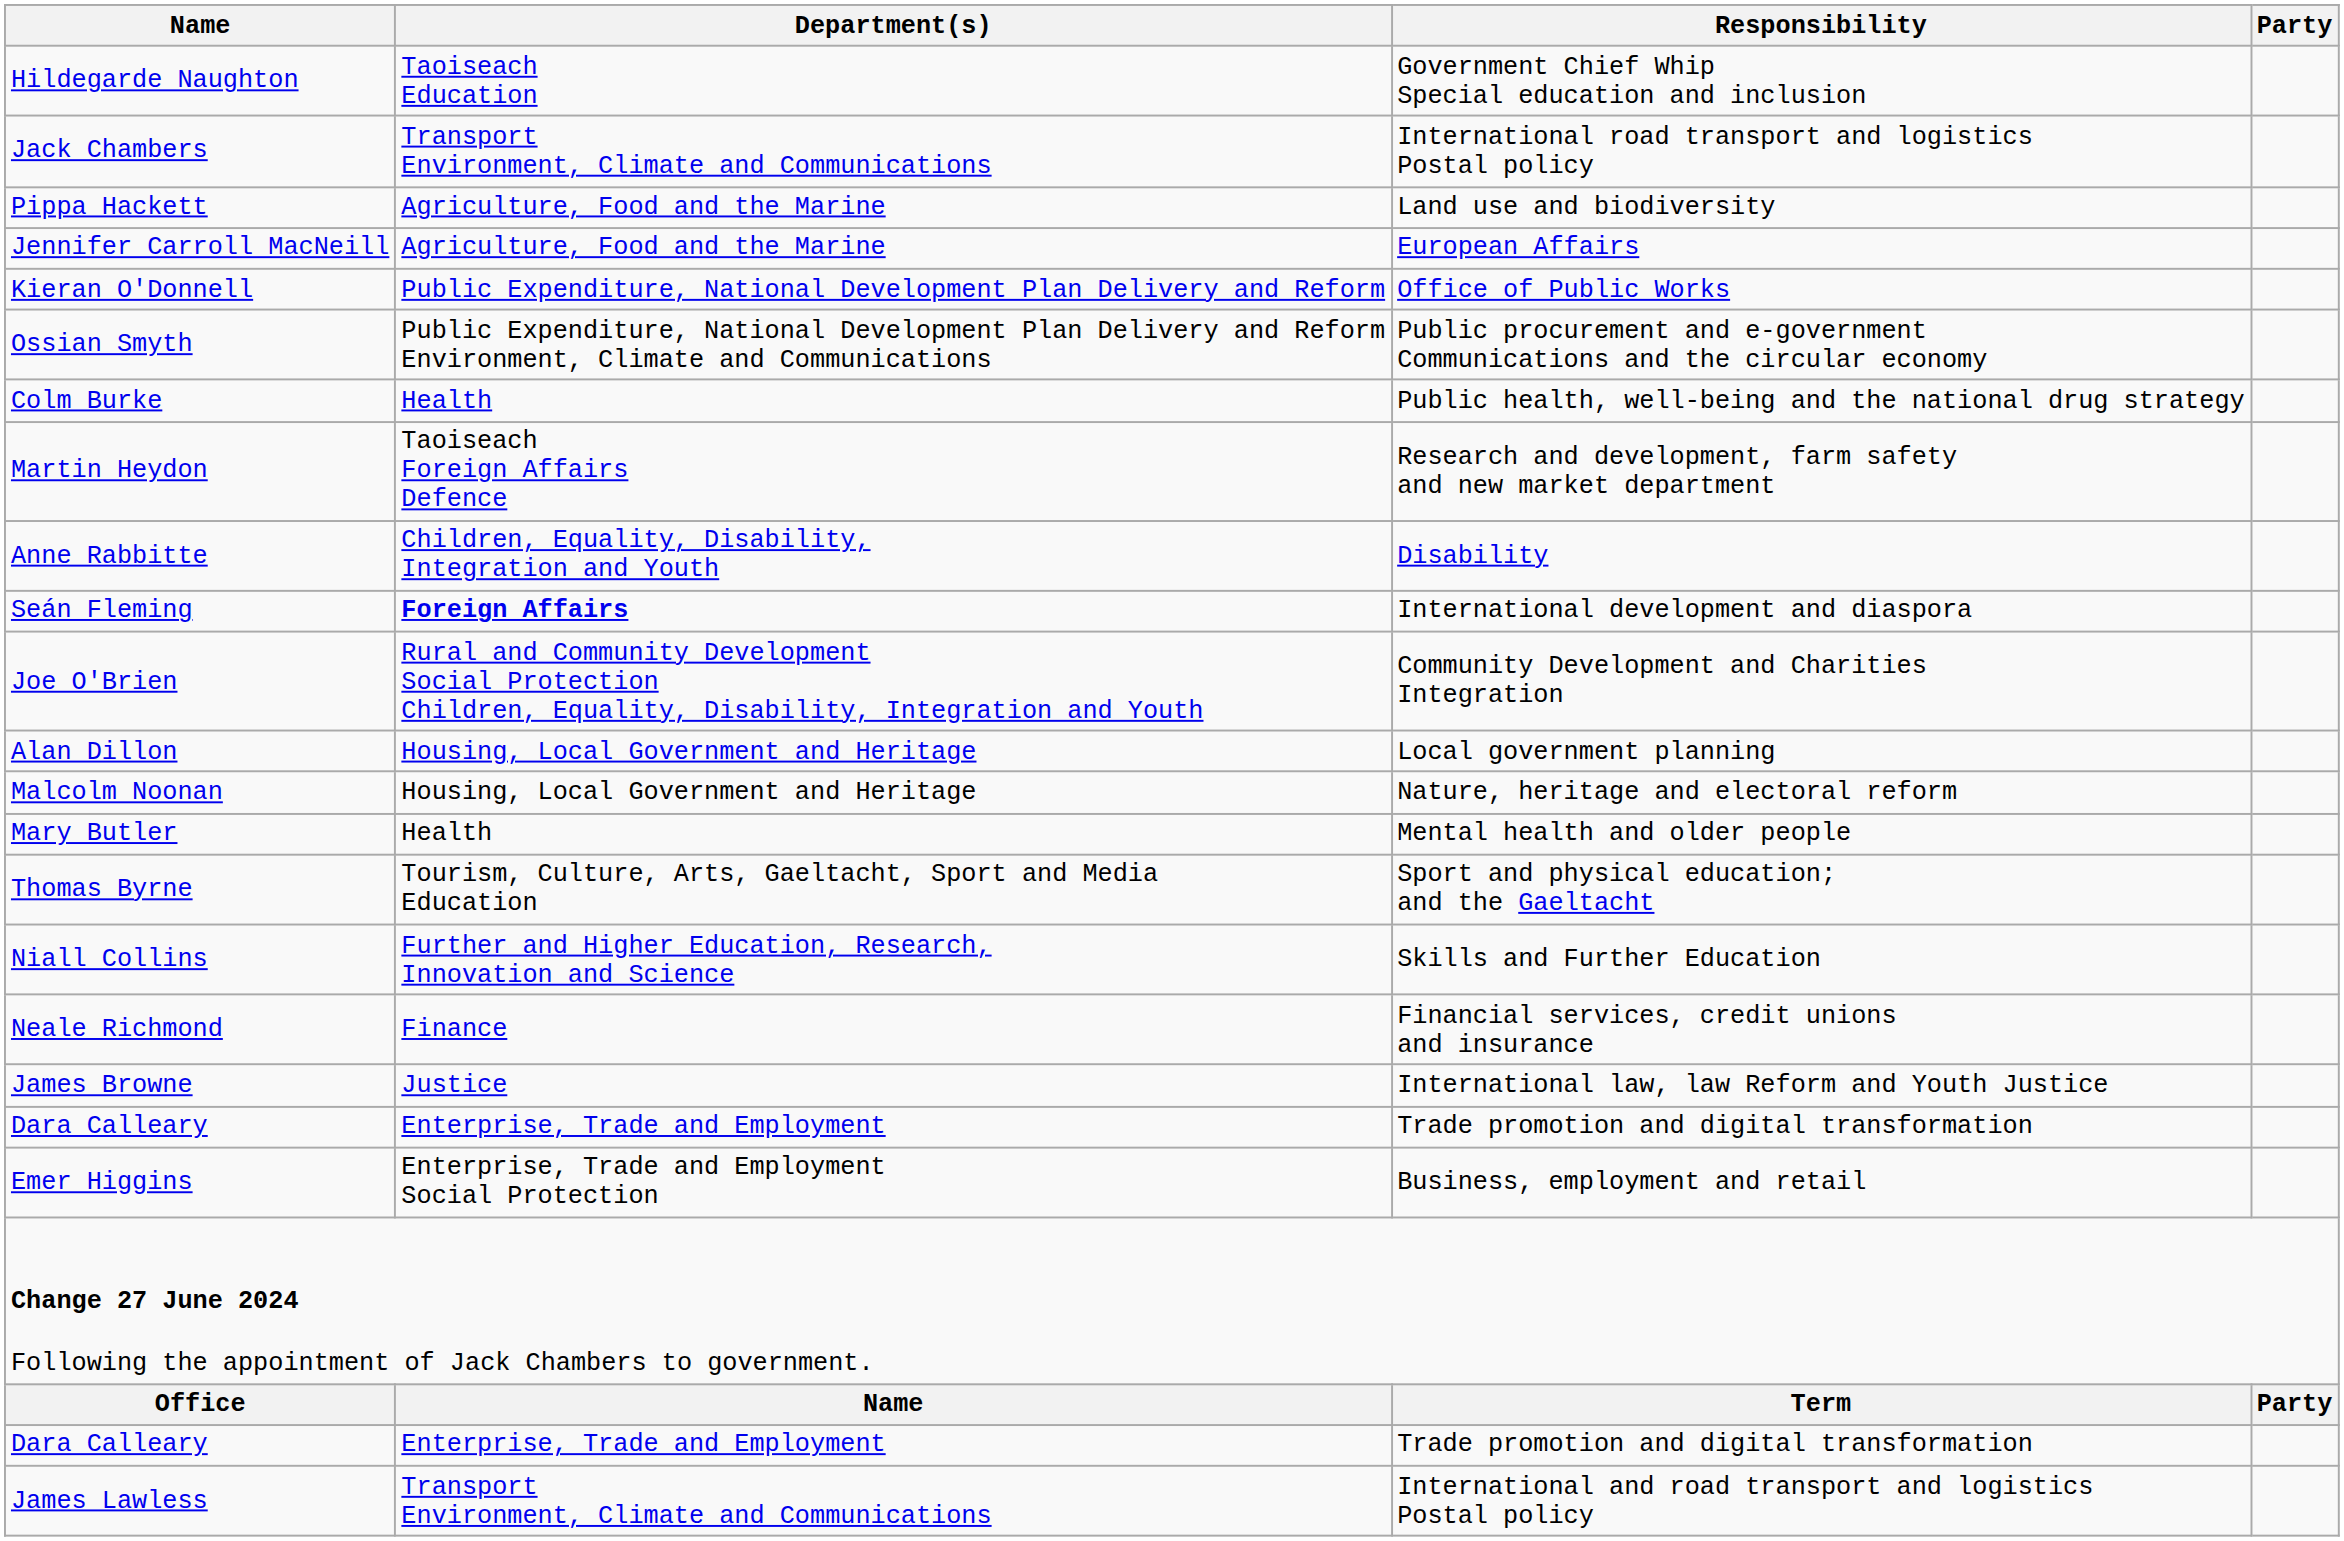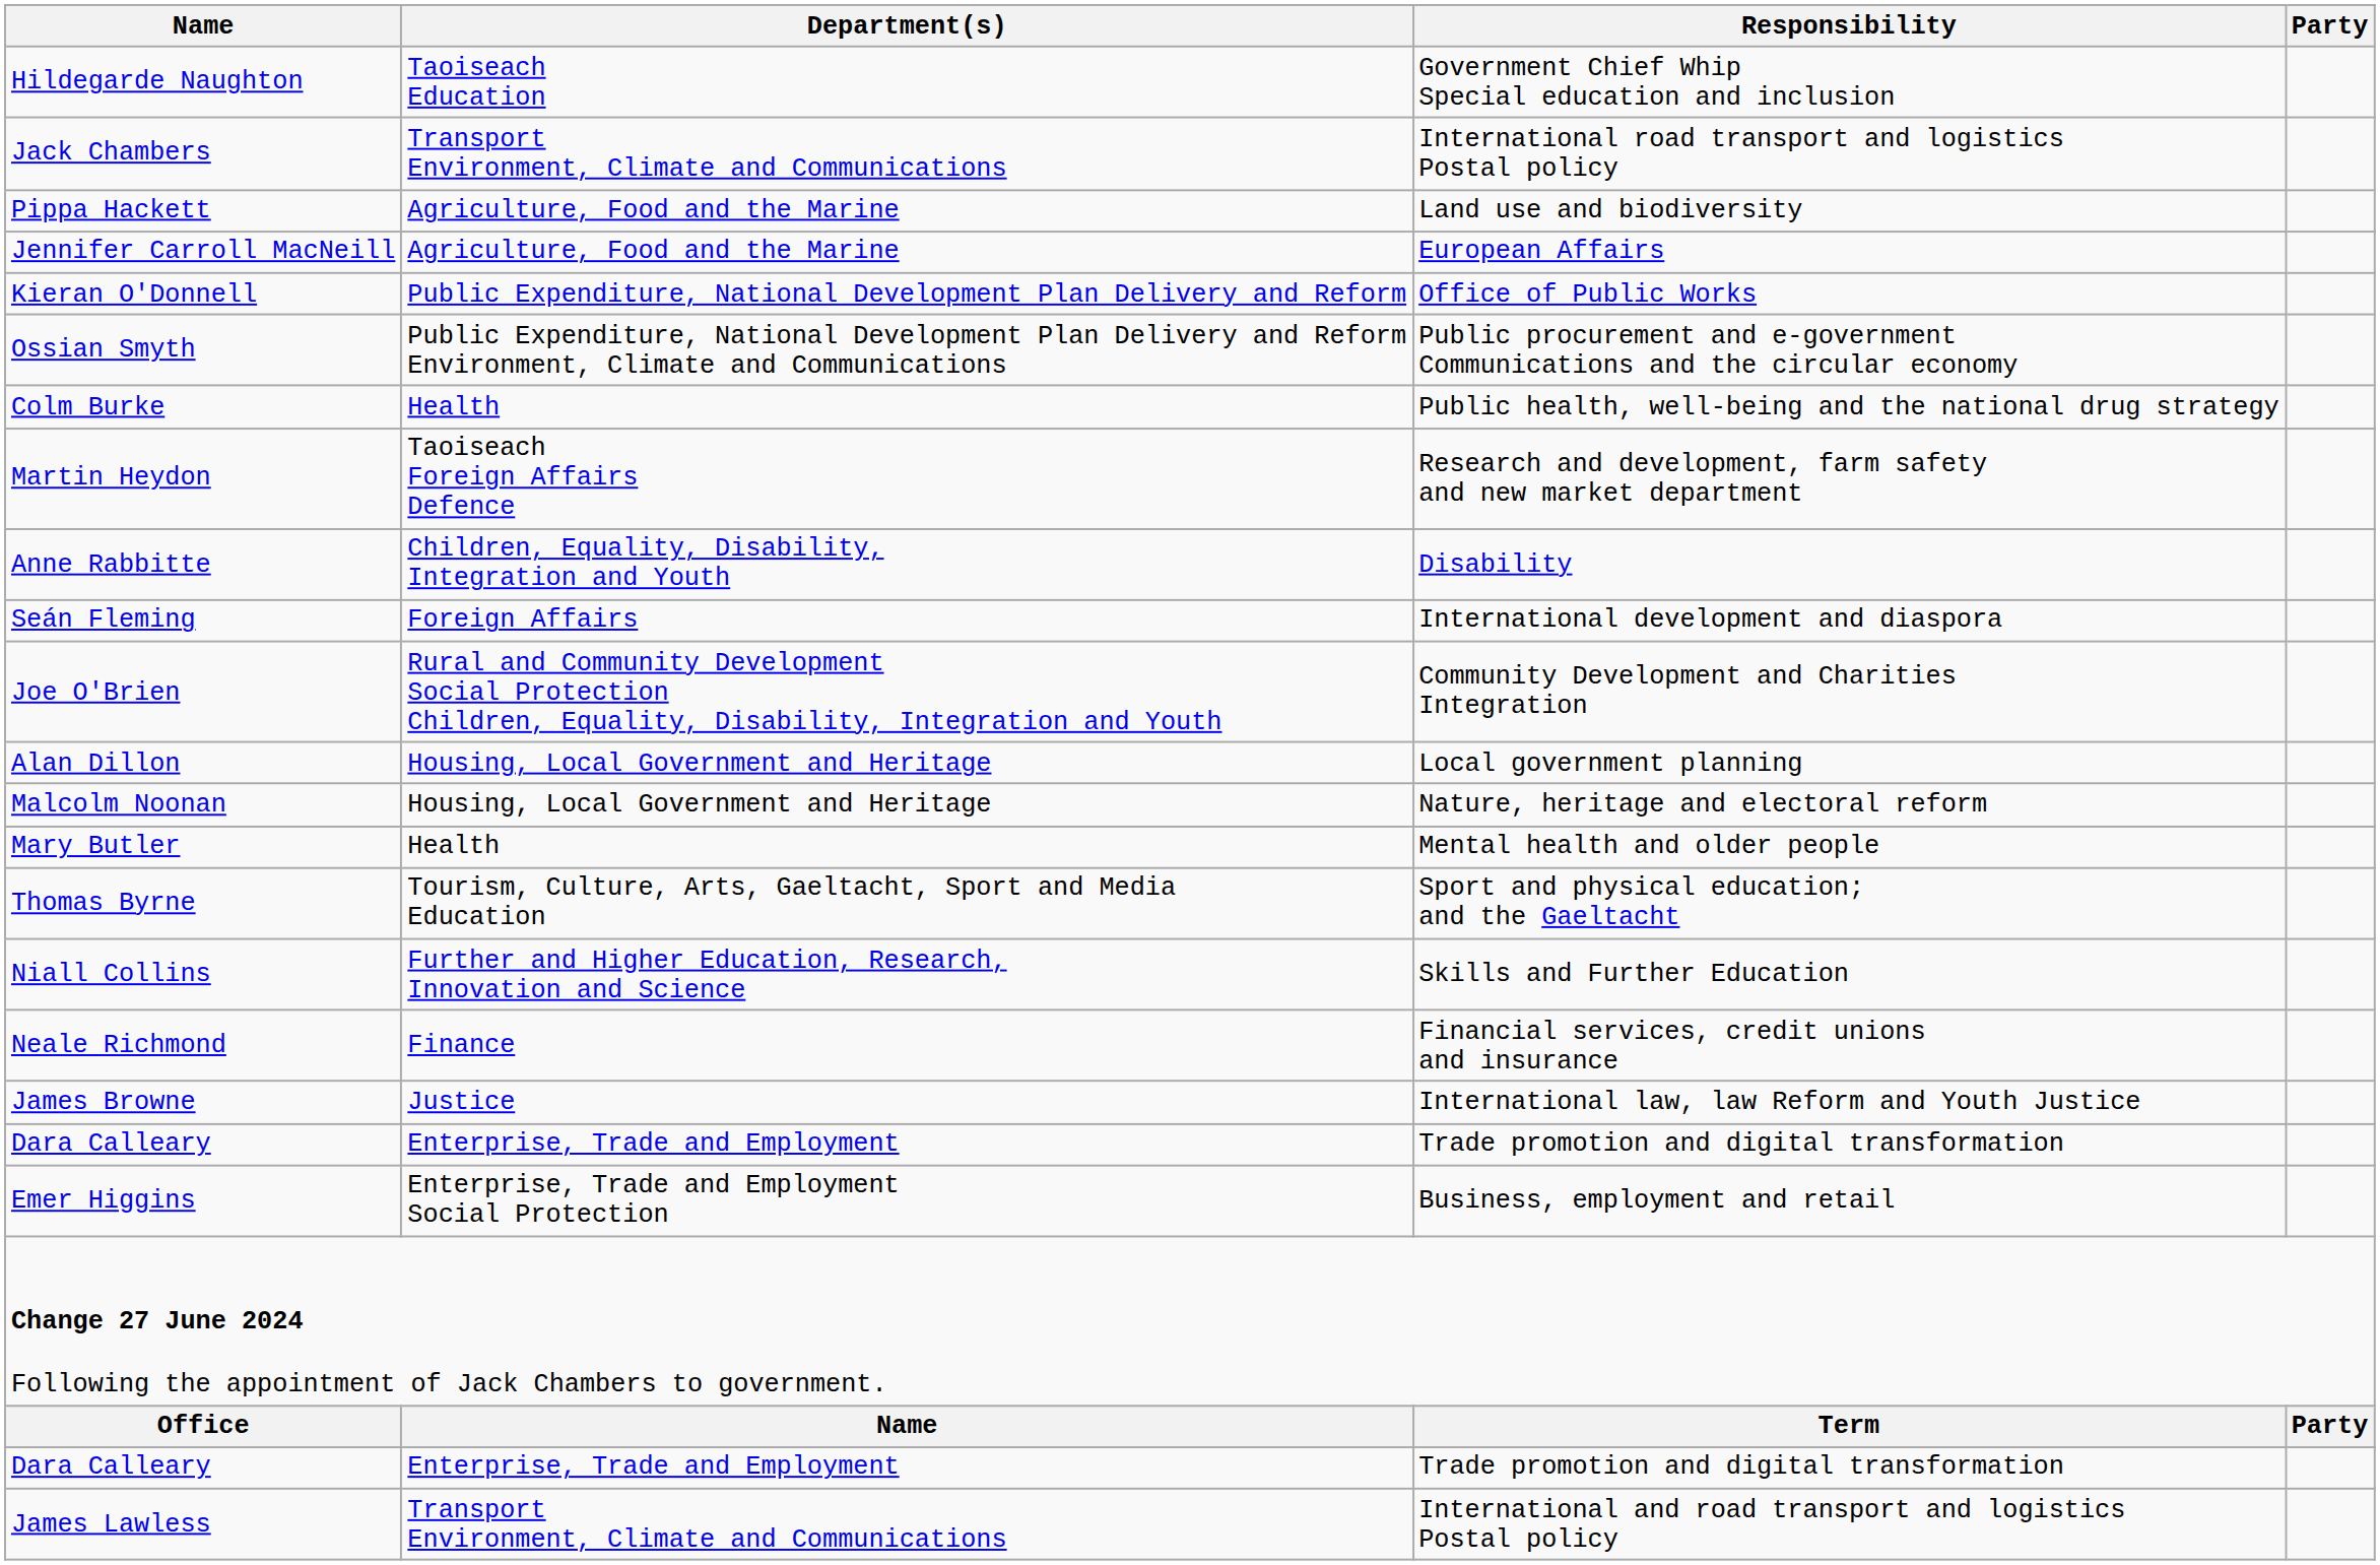Seán Fleming | Department(s): bold -> normal
